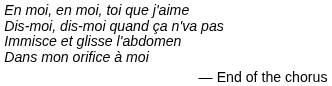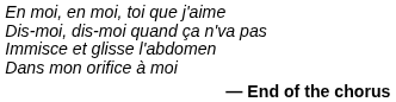row 2 | column 1: normal -> bold
